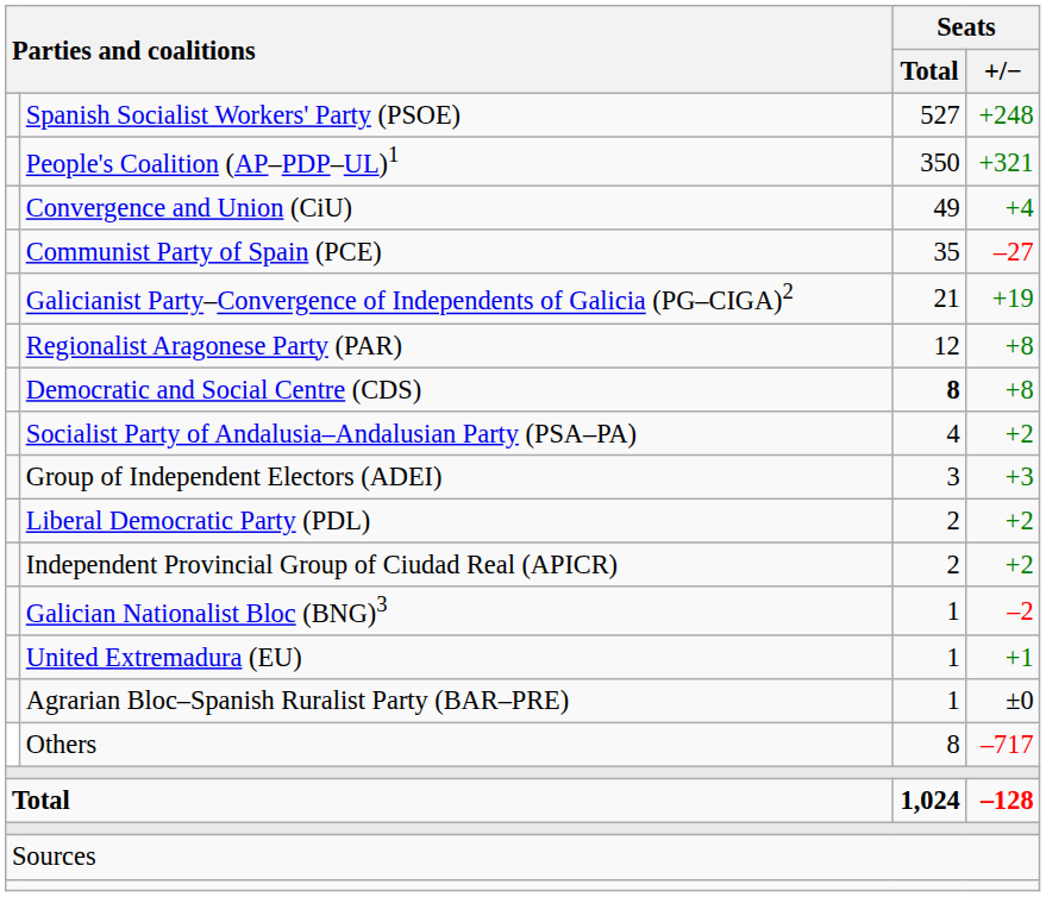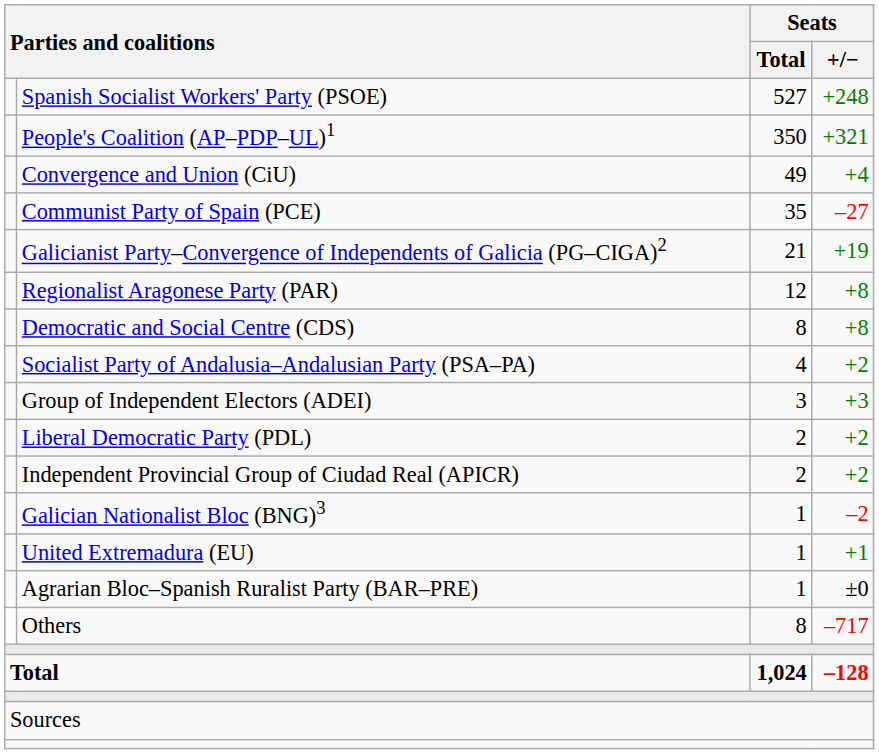Democratic and Social Centre (CDS) | Seats / Total: bold -> normal
